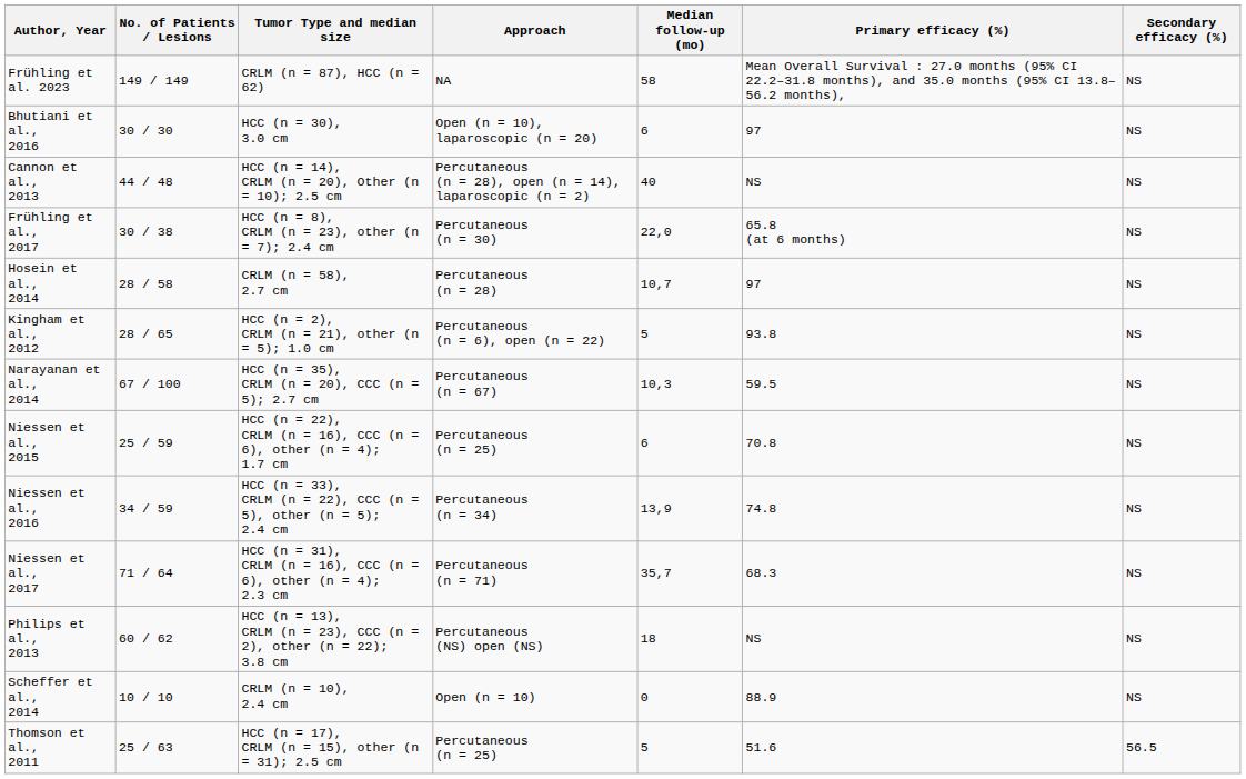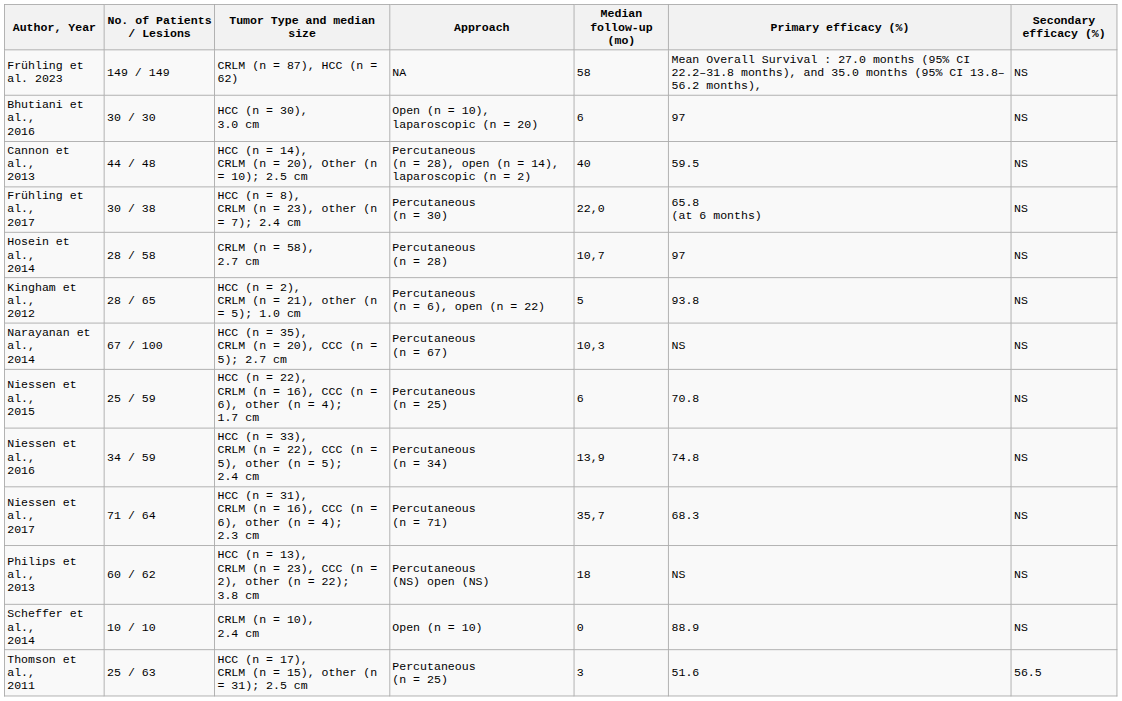Cannon et al., 2013 | Primary efficacy (%): NS -> 59.5
Narayanan et al., 2014 | Primary efficacy (%): 59.5 -> NS
Thomson et al., 2011 | Median follow-up (mo): 5 -> 3
